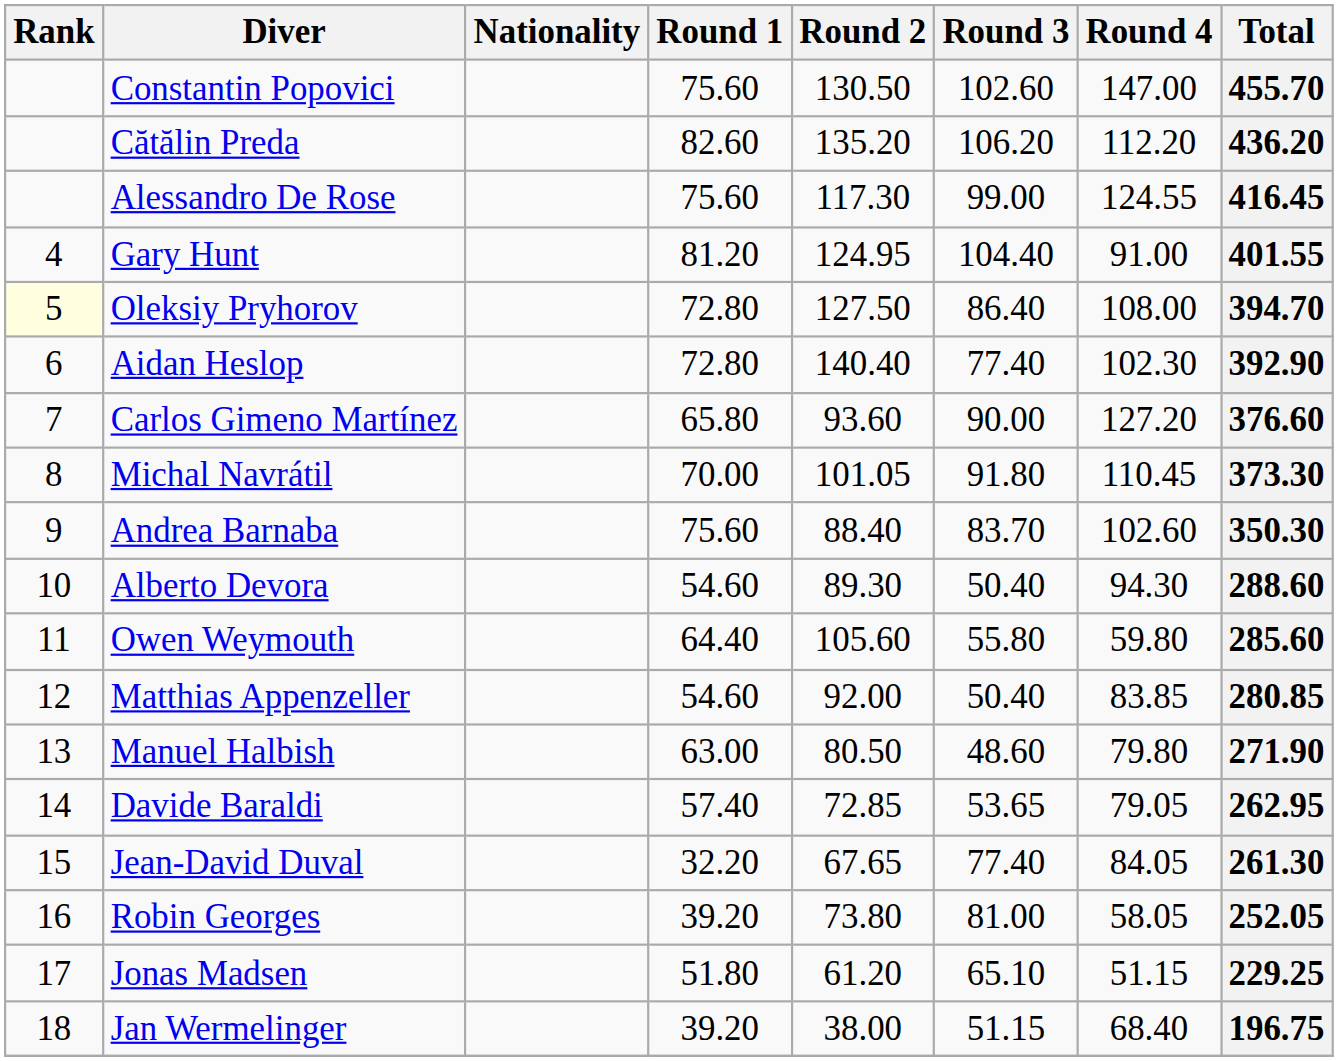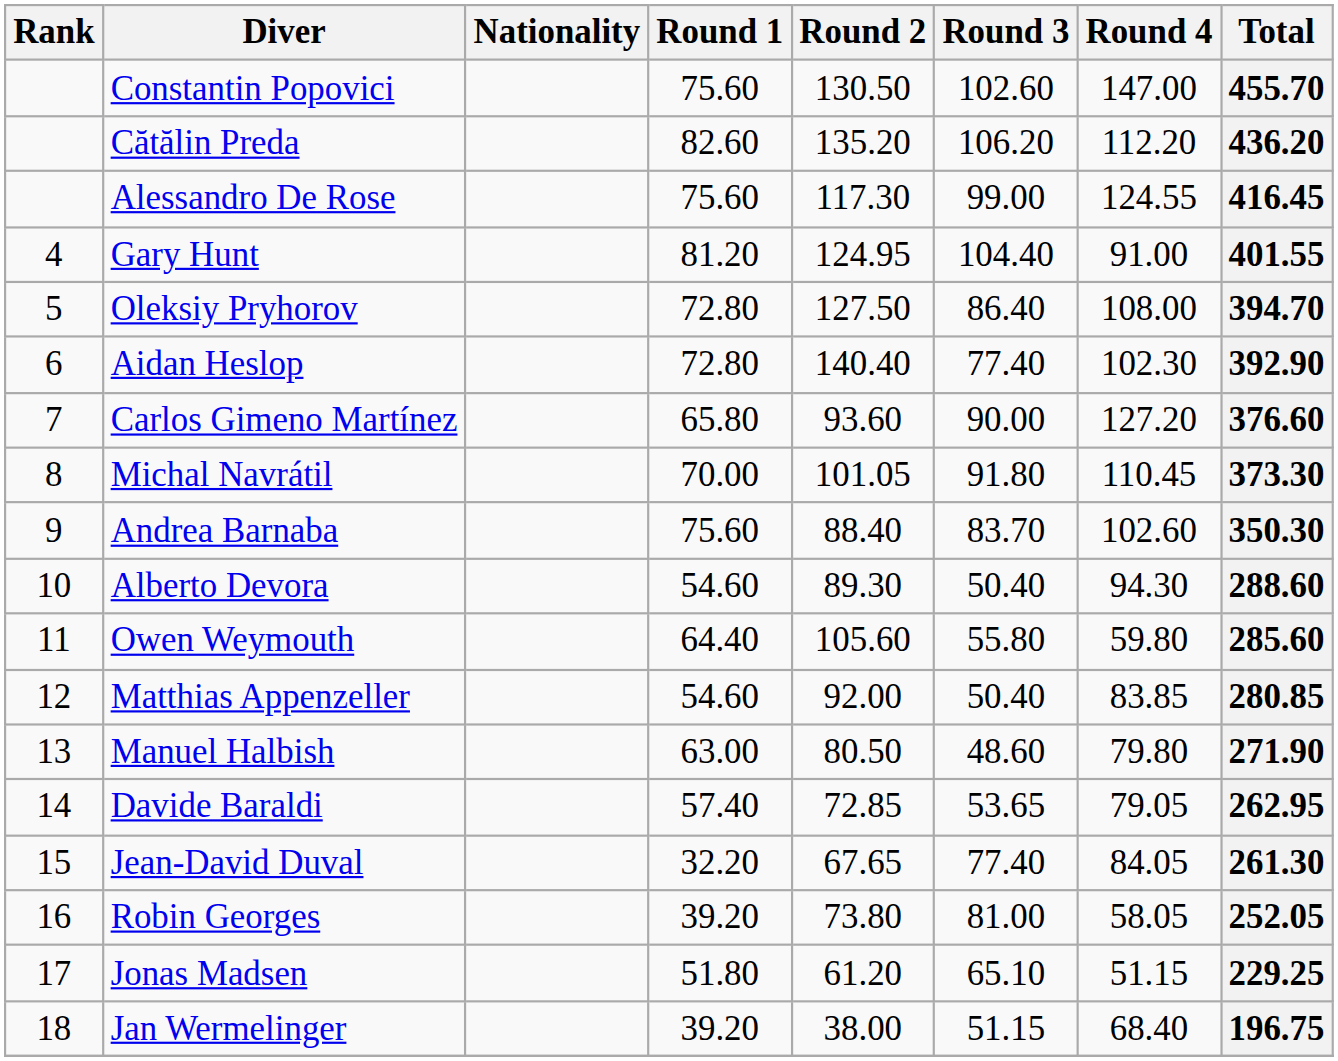Oleksiy Pryhorov | Rank: lightyellow background -> no background
